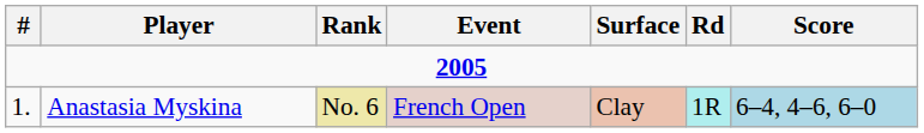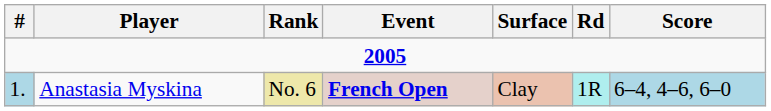Anastasia Myskina | #: no background -> lightblue background
Anastasia Myskina | Event: normal -> bold
